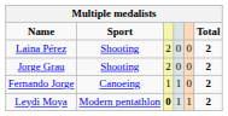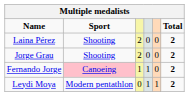Fernando Jorge | Sport: no background -> pink background
Leydi Moya | column 3: bold -> normal
